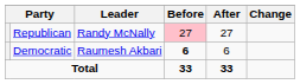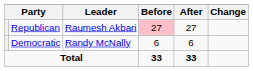Republican | Leader: Randy McNally -> Raumesh Akbari
Democratic | Leader: Raumesh Akbari -> Randy McNally
Democratic | Before: bold -> normal
